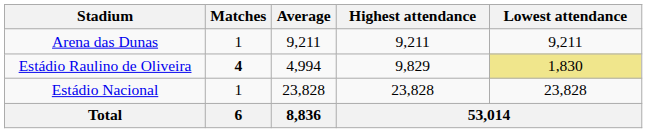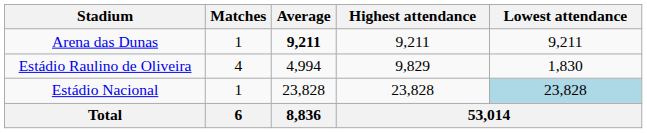Arena das Dunas | Average: normal -> bold
Estádio Raulino de Oliveira | Matches: bold -> normal
Estádio Raulino de Oliveira | Lowest attendance: khaki background -> no background
Estádio Nacional | Lowest attendance: no background -> lightblue background
